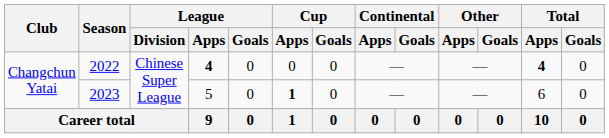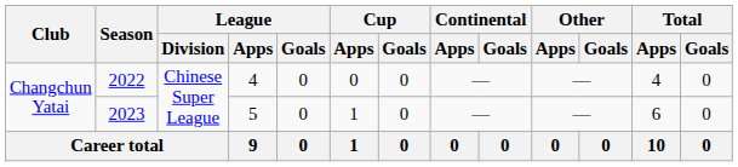2022 | League / Apps: bold -> normal
2022 | Total / Apps: bold -> normal
2023 | Cup / Apps: bold -> normal
